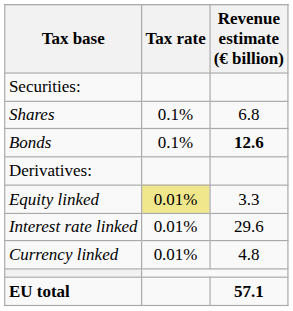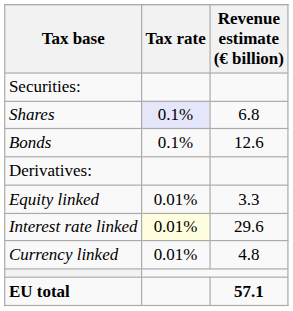Shares | Tax rate: no background -> lavender background
Bonds | Revenue estimate (€ billion): bold -> normal
Equity linked | Tax rate: khaki background -> no background
Interest rate linked | Tax rate: no background -> lightyellow background
